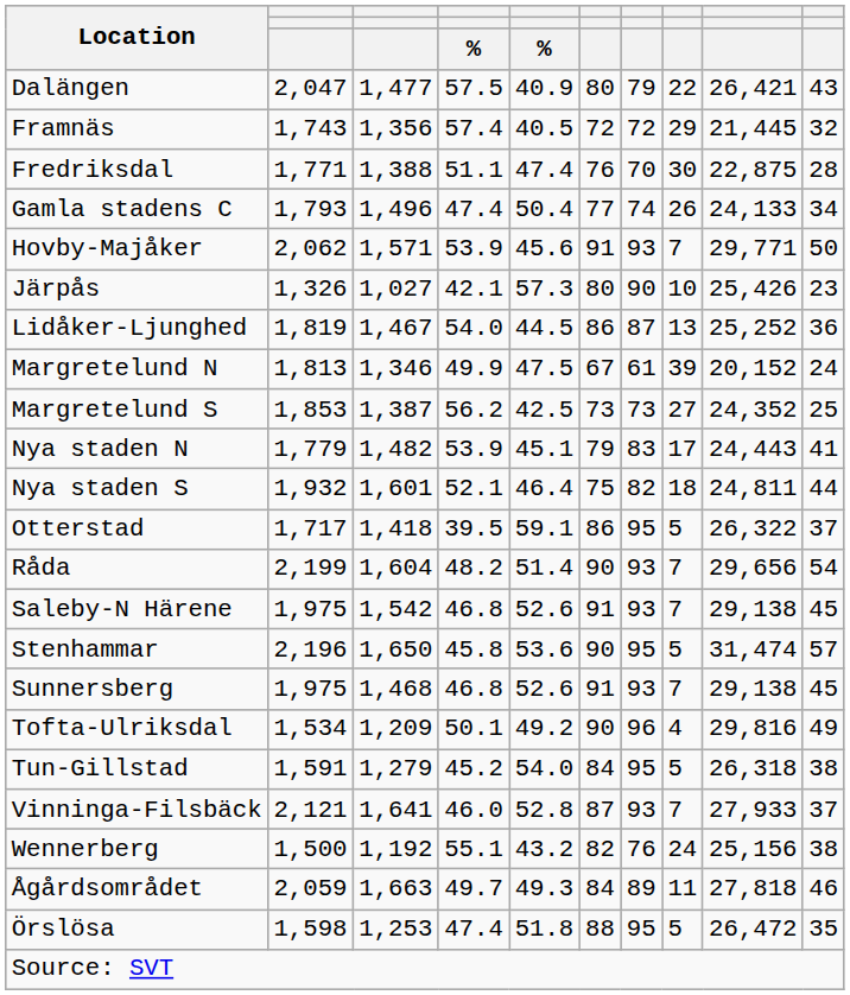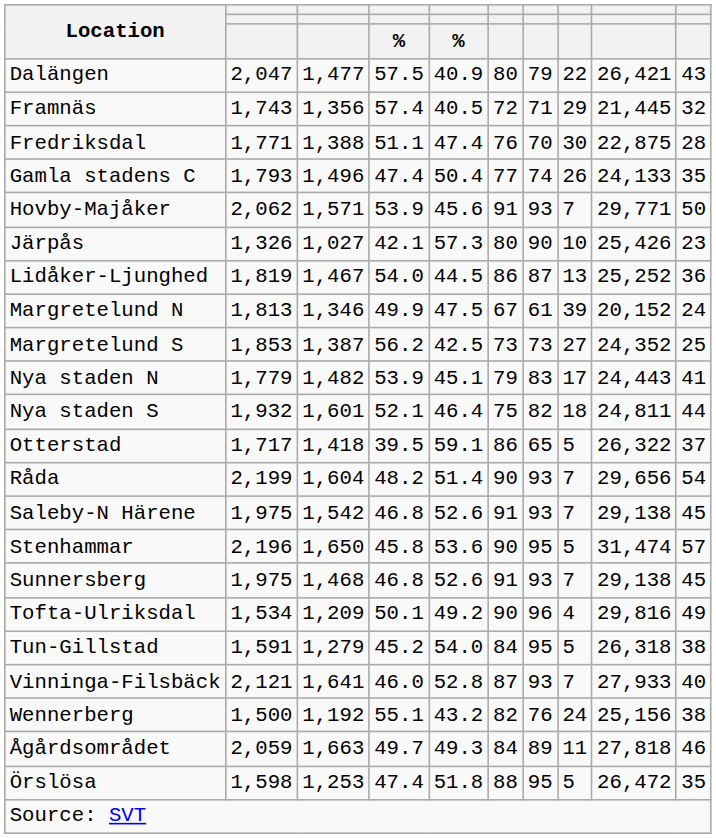Framnäs | column 7: 72 -> 71
Gamla stadens C | column 10: 34 -> 35
Otterstad | column 7: 95 -> 65
Vinninga-Filsbäck | column 10: 37 -> 40
